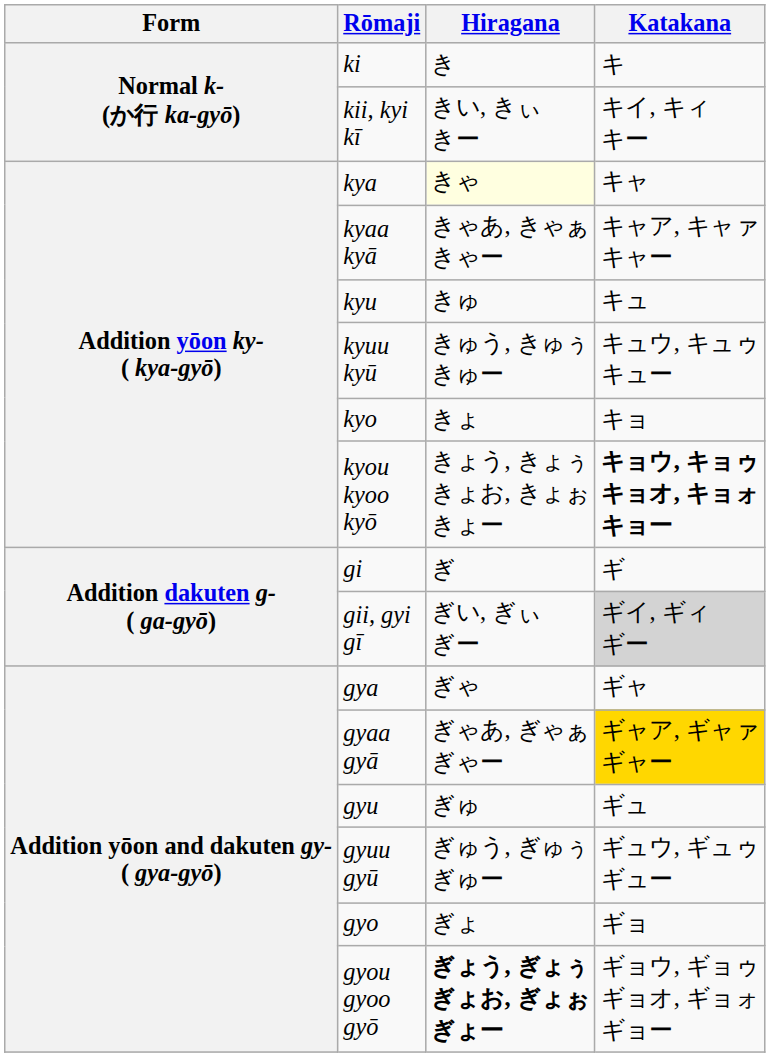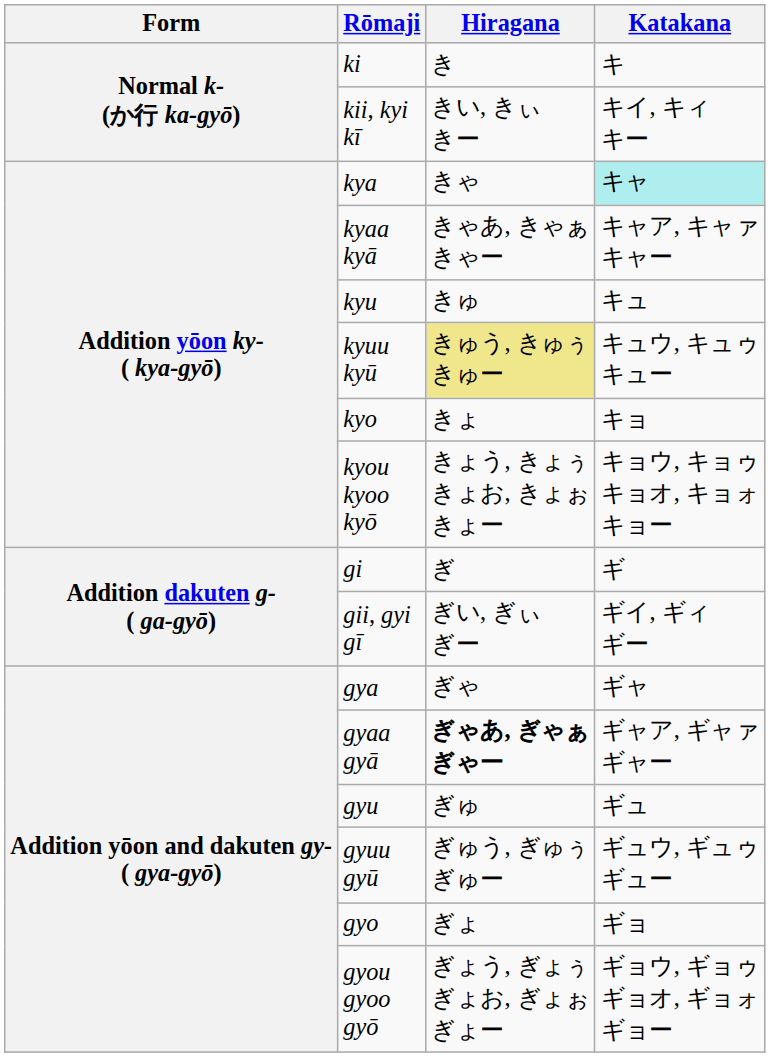kya | Hiragana: lightyellow background -> no background
kya | Katakana: no background -> paleturquoise background
kyuu kyū | Hiragana: no background -> khaki background
kyou kyoo kyō | Katakana: bold -> normal
gii, gyi gī | Katakana: lightgrey background -> no background
gyaa gyā | Hiragana: normal -> bold
gyaa gyā | Katakana: gold background -> no background
gyou gyoo gyō | Hiragana: bold -> normal
